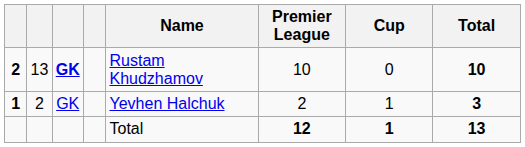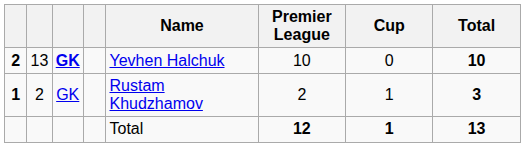row 2 | Name: Rustam Khudzhamov -> Yevhen Halchuk
row 3 | Name: Yevhen Halchuk -> Rustam Khudzhamov
